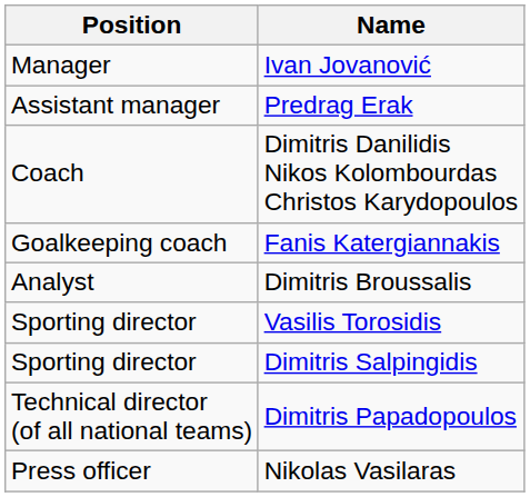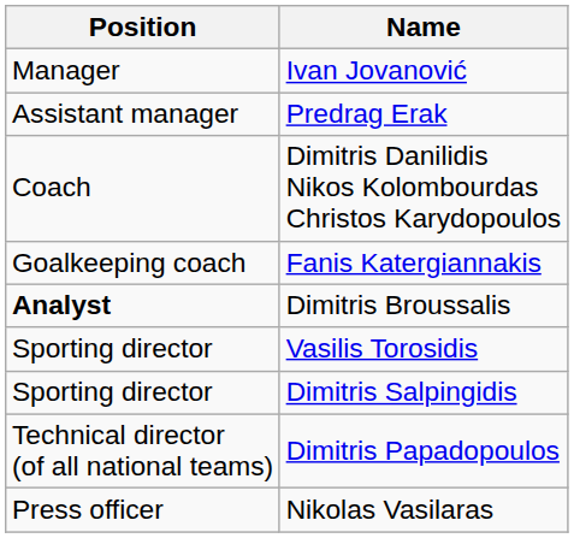Dimitris Broussalis | Position: normal -> bold
